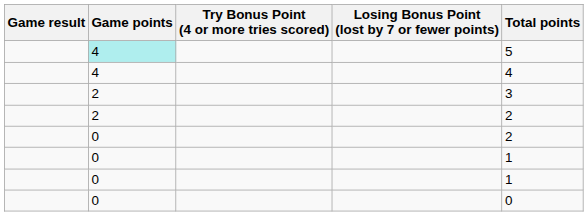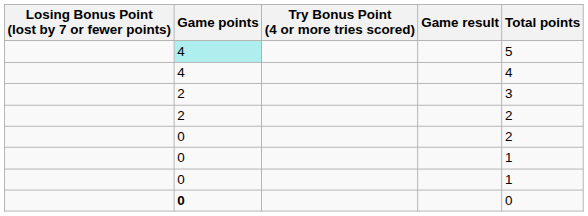columns swapped: Game result <-> Losing Bonus Point (lost by 7 or fewer points)
row 9 | Game points: normal -> bold
